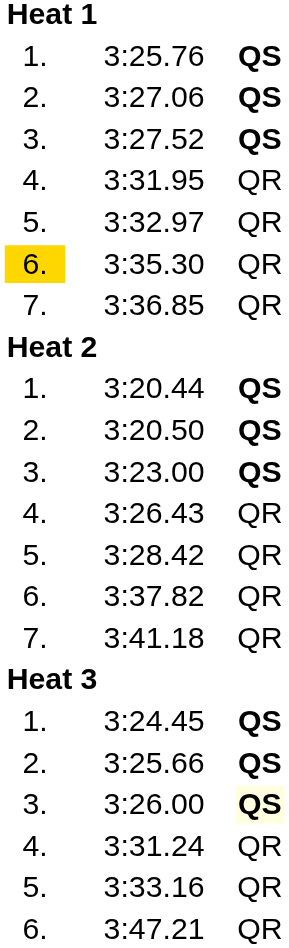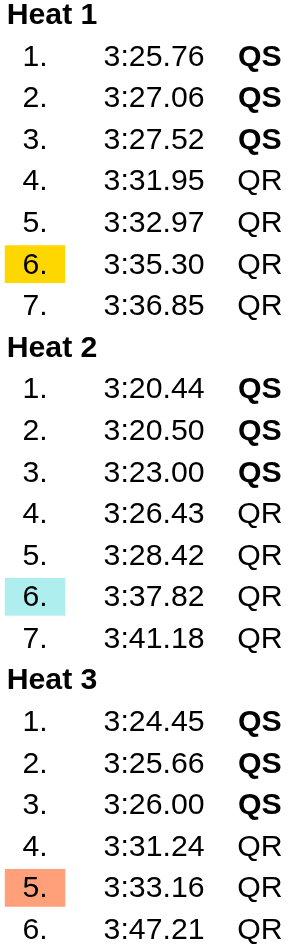3:37.82 | column 1: no background -> paleturquoise background
3:26.00 | column 3: lightyellow background -> no background
3:33.16 | column 1: no background -> lightsalmon background
